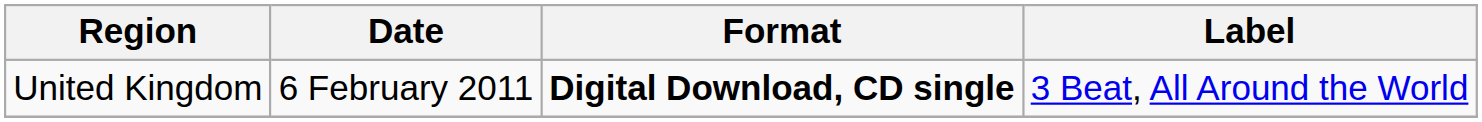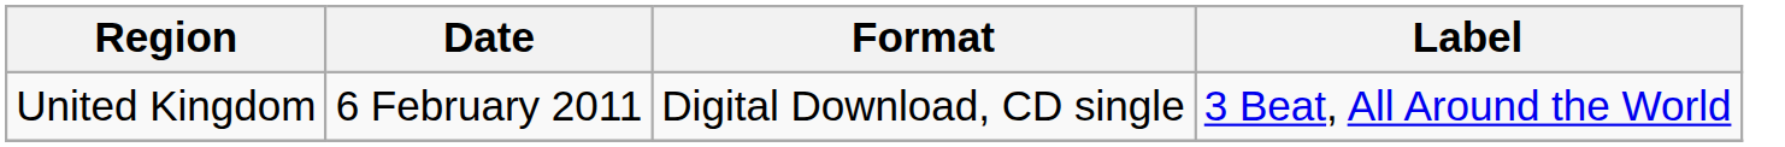United Kingdom | Format: bold -> normal
